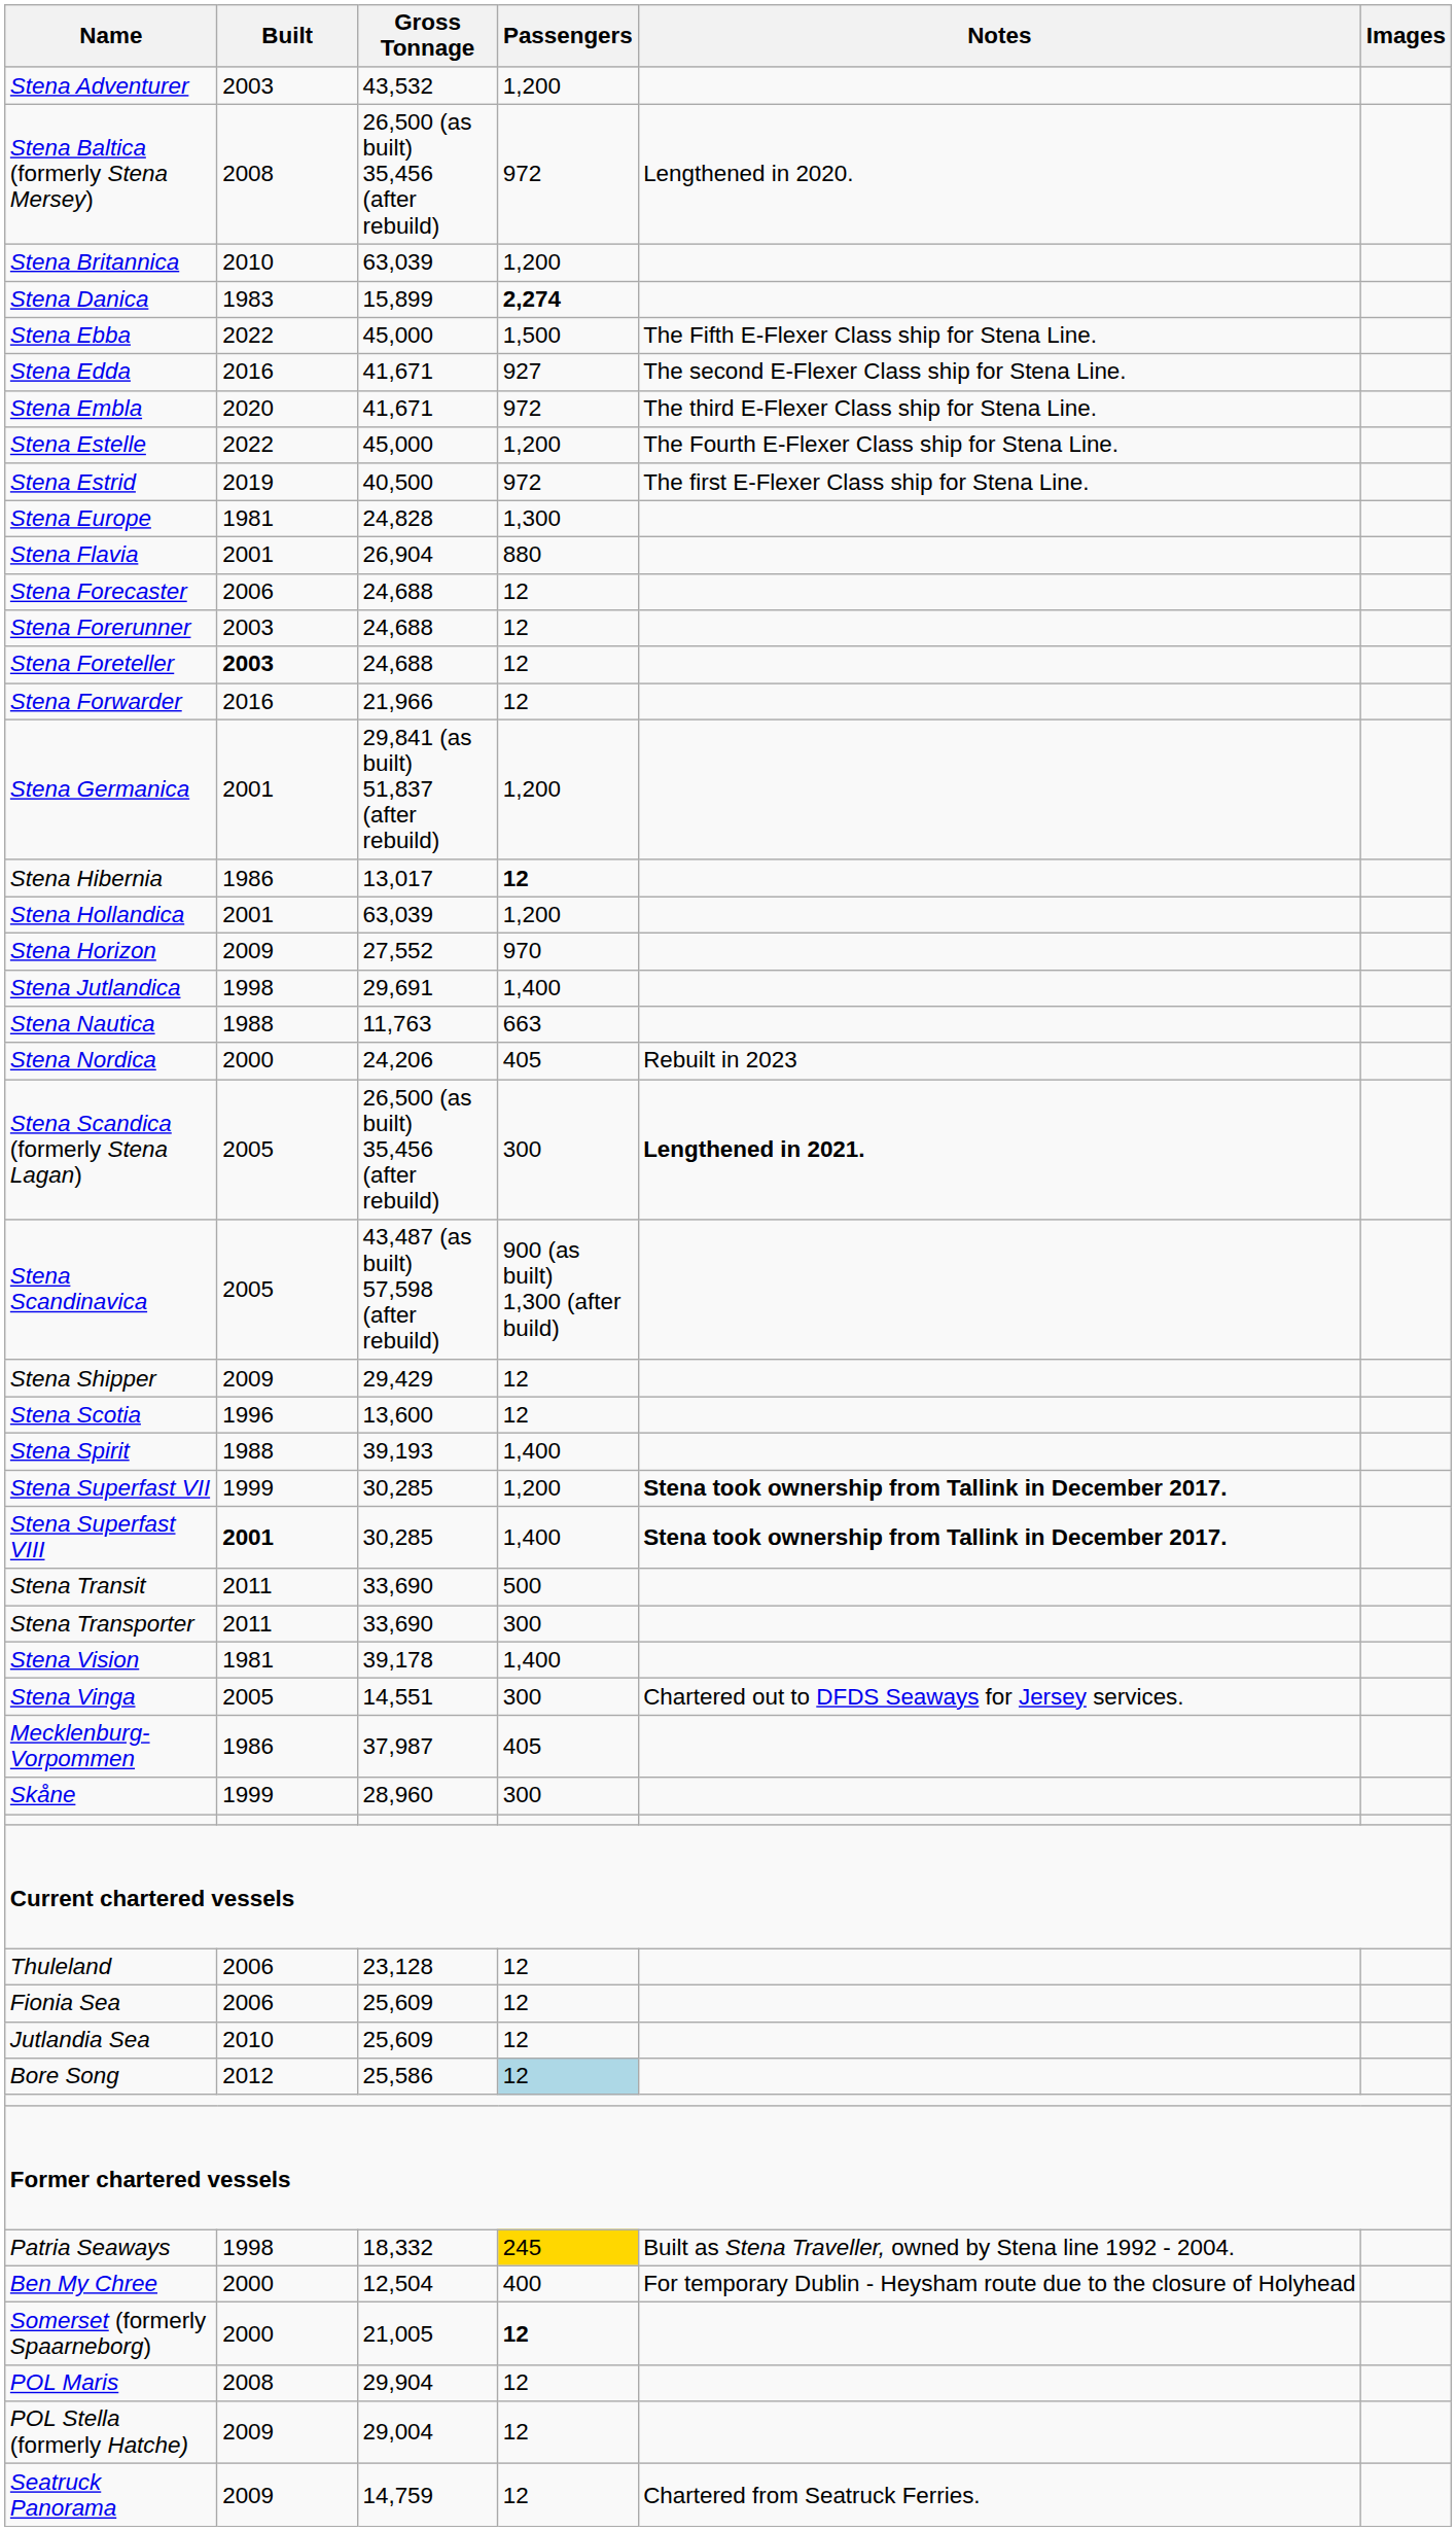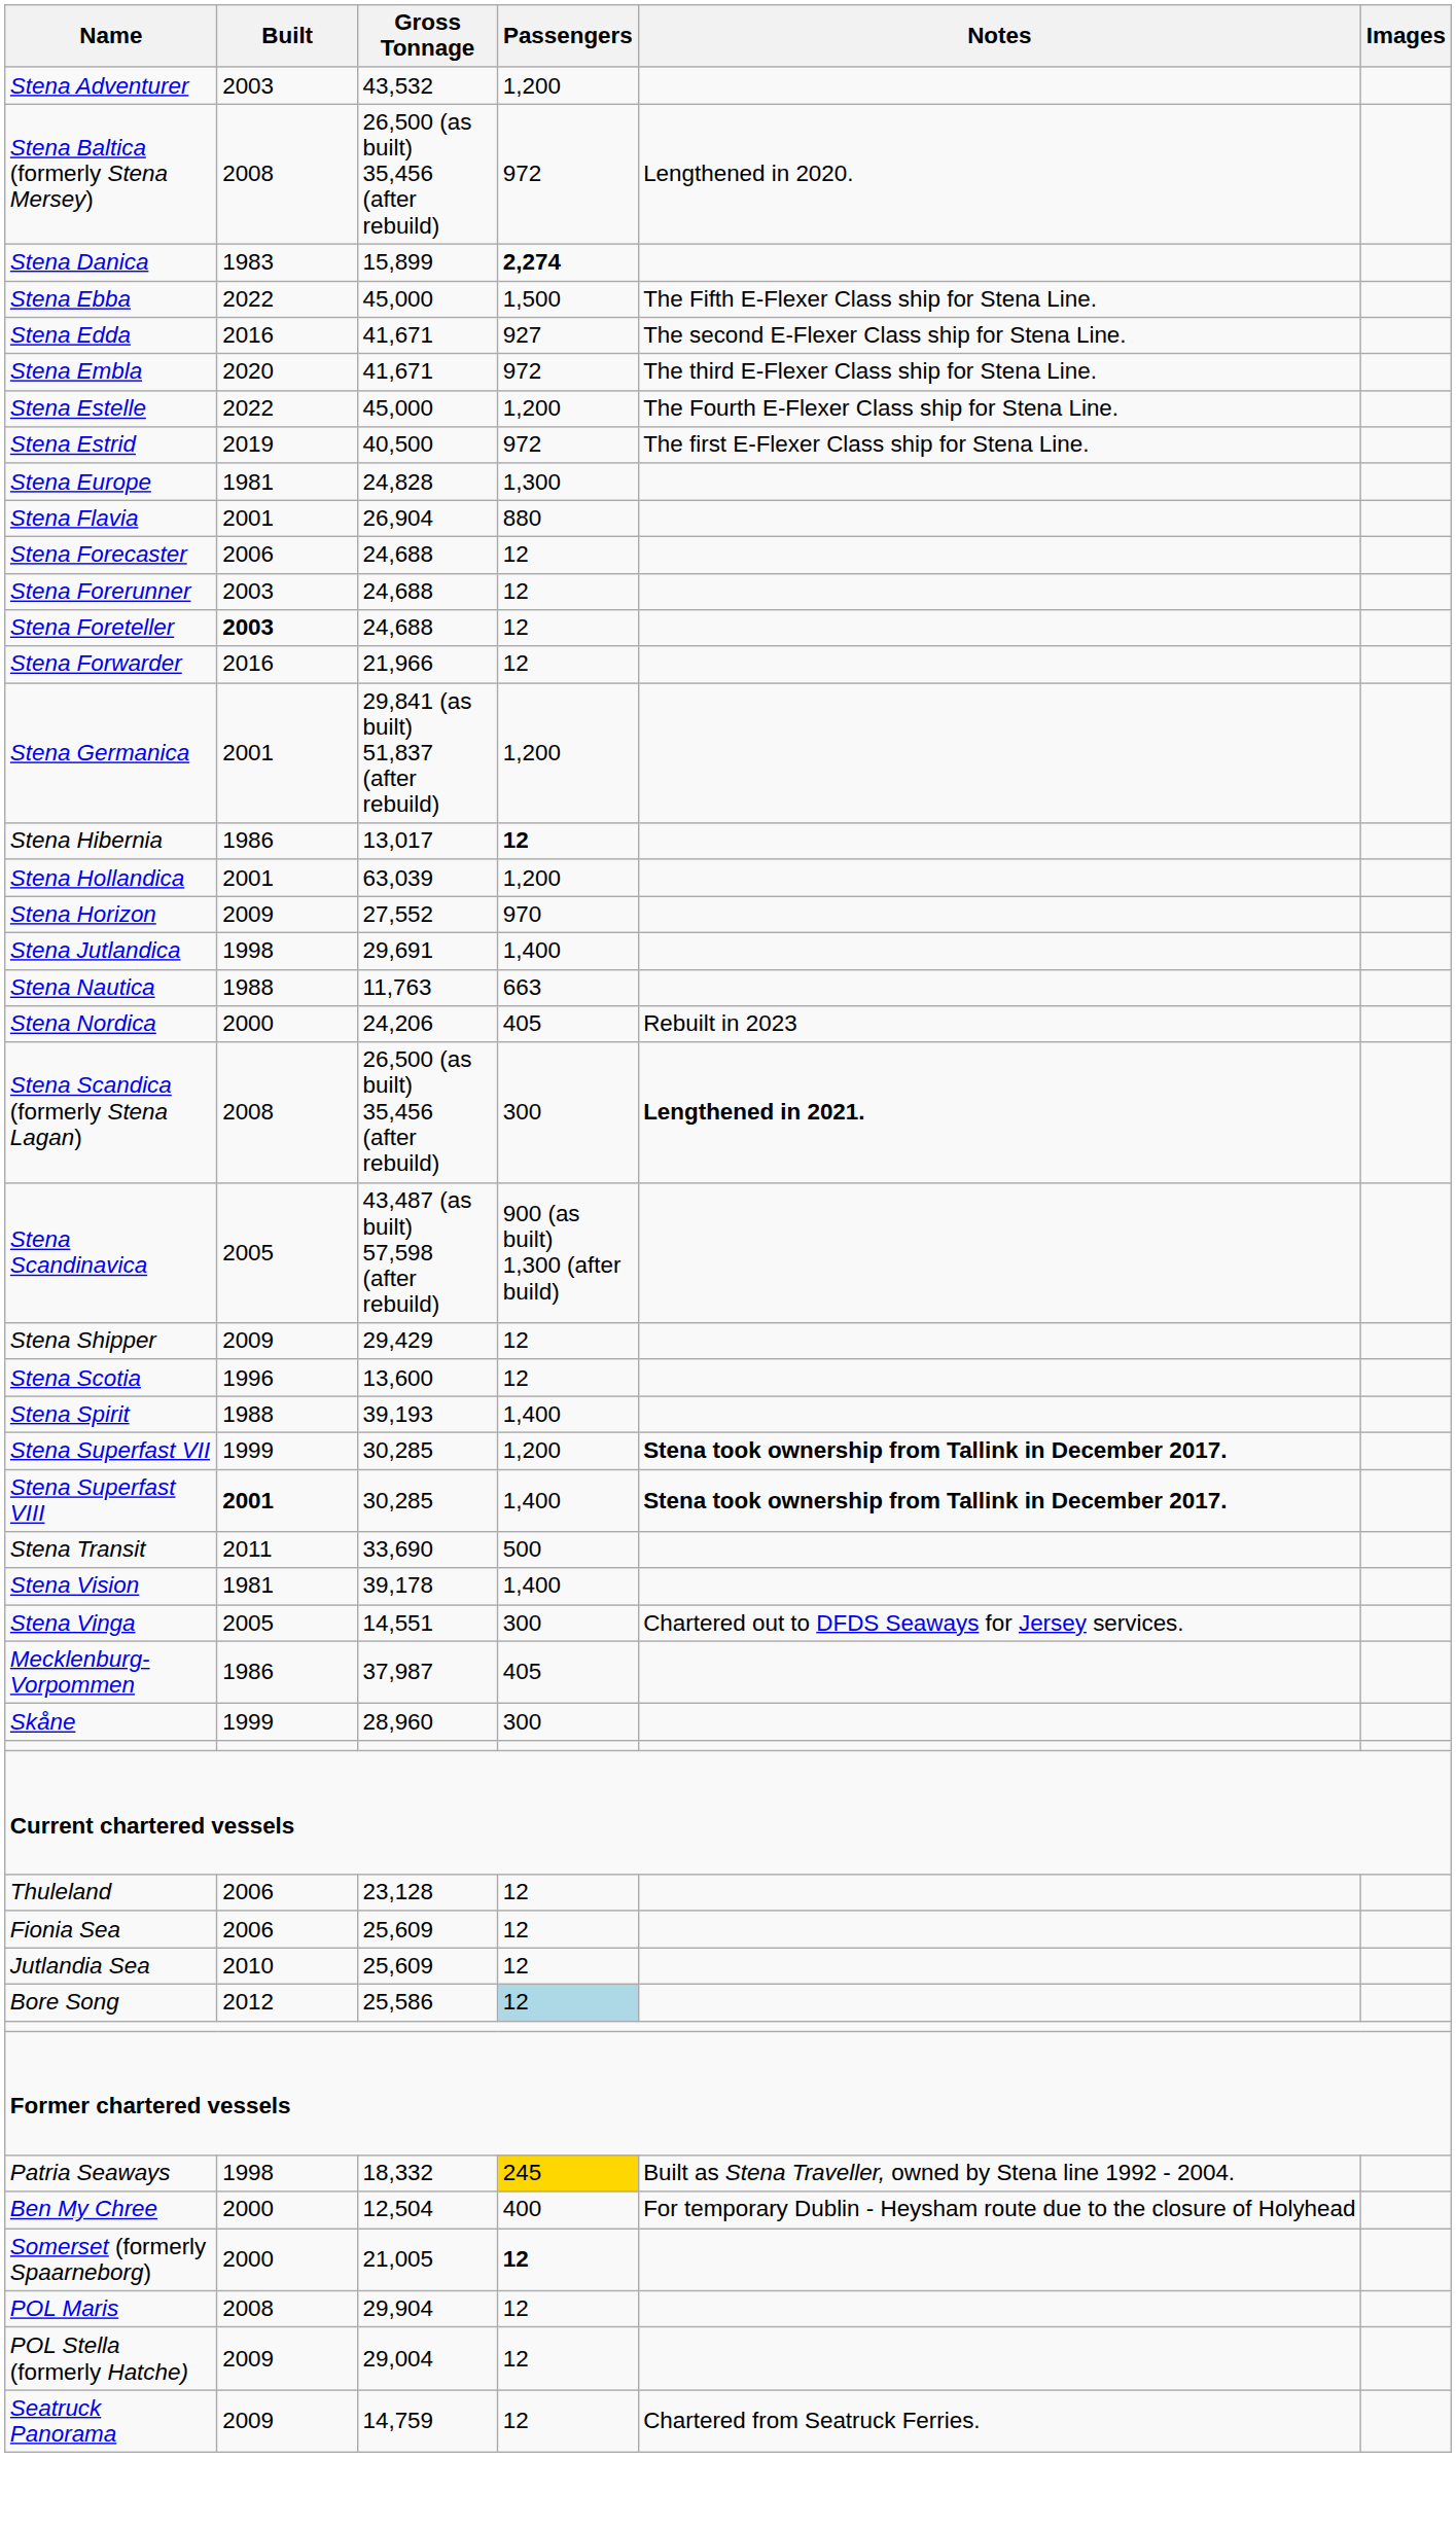- row: Stena Britannica | 2010 | 63,039 | 1,200
Stena Scandica (formerly Stena Lagan) | Built: 2005 -> 2008
- row: Stena Transporter | 2011 | 33,690 | 300
